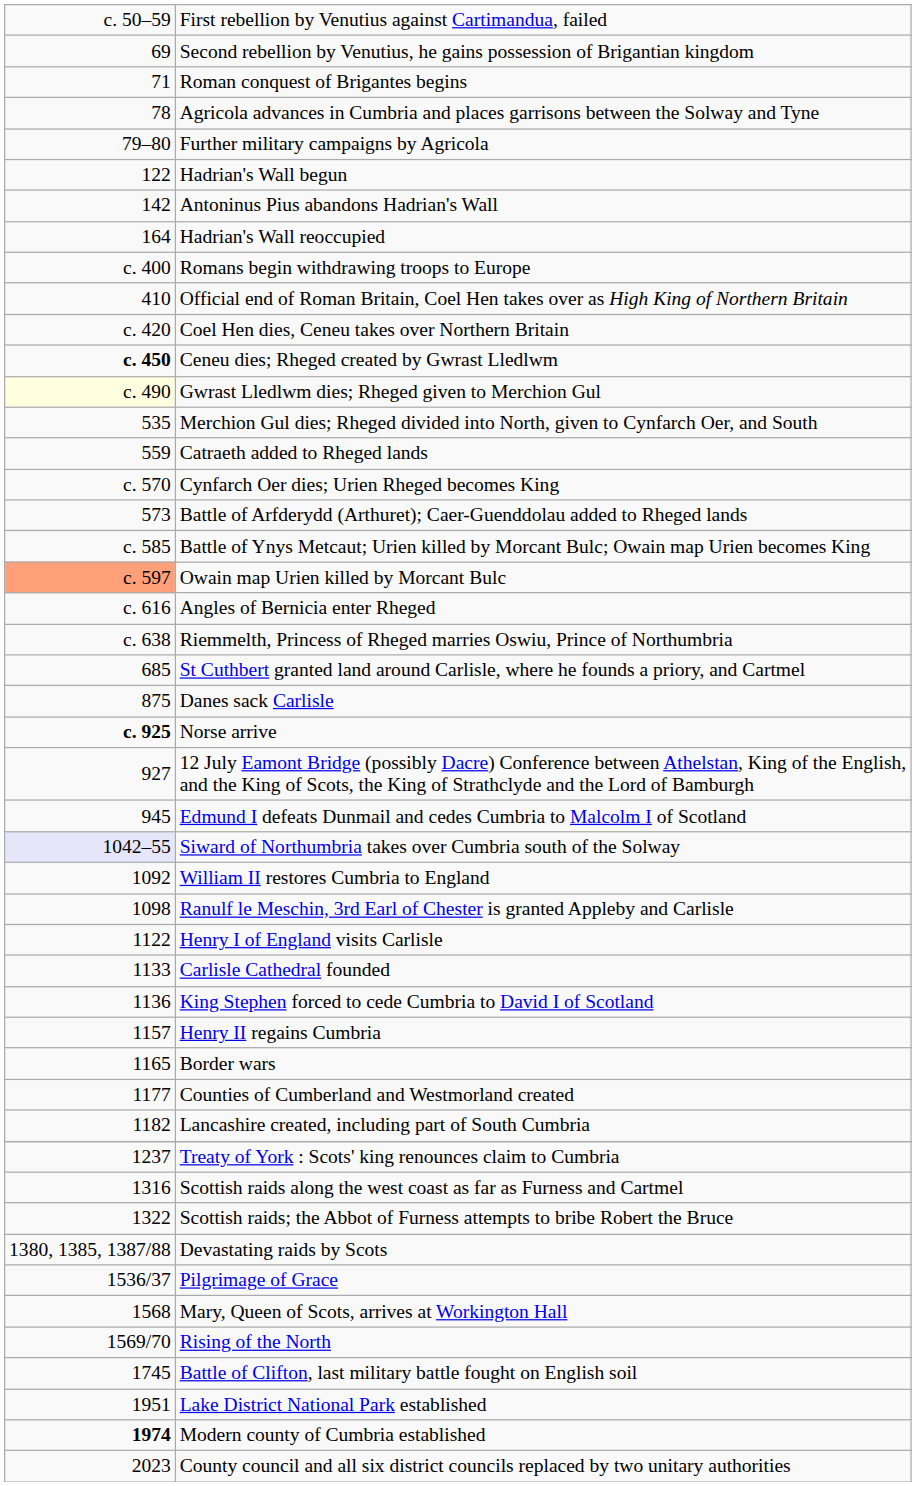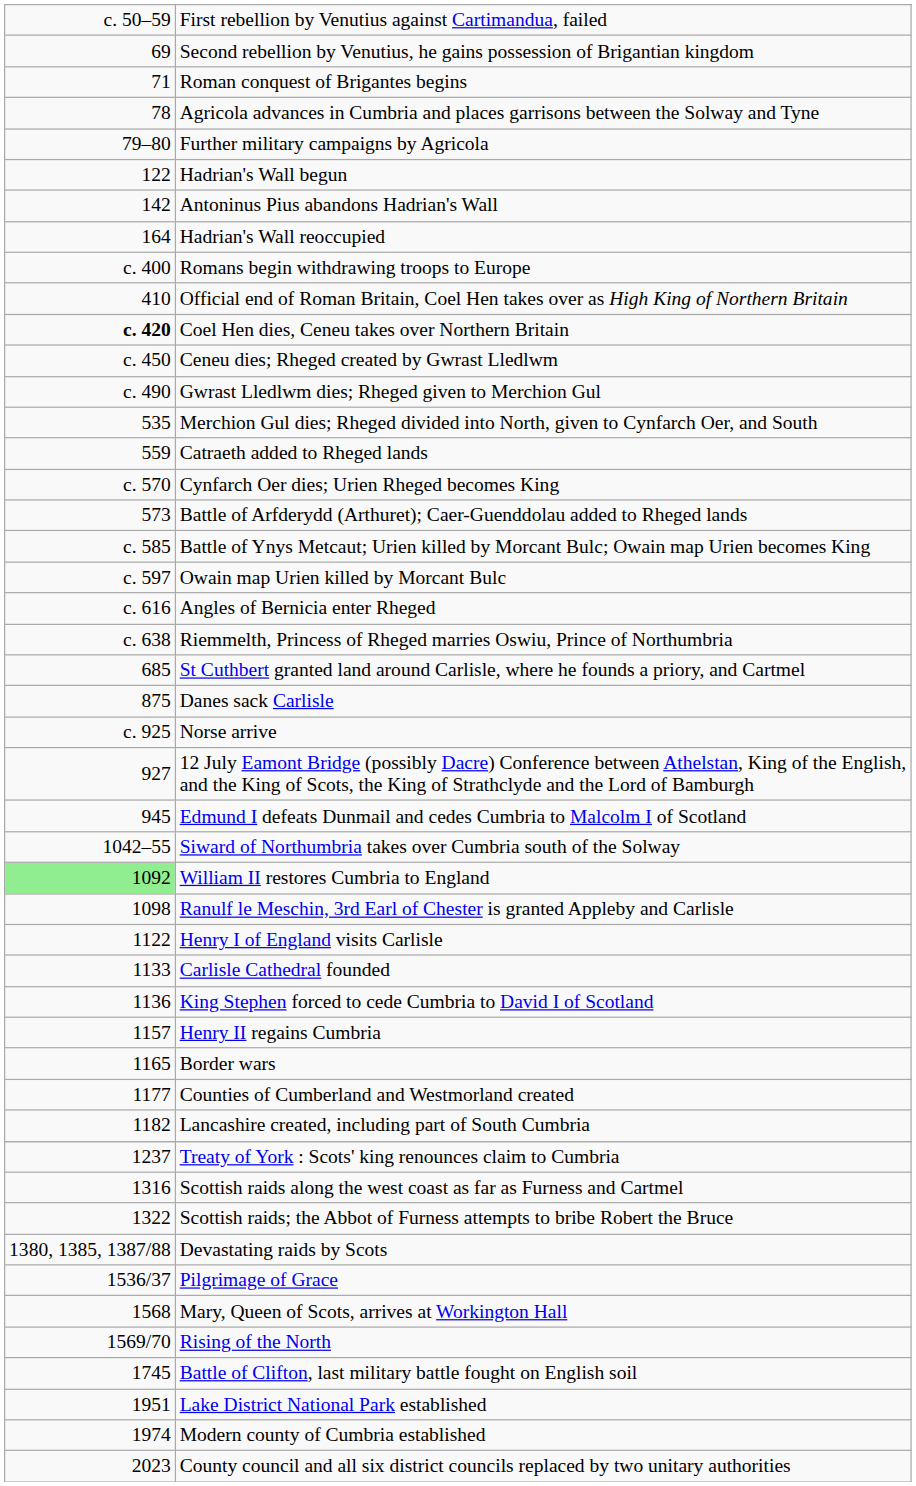Coel Hen dies, Ceneu takes over Northern Britain | column 1: normal -> bold
Ceneu dies; Rheged created by Gwrast Lledlwm | column 1: bold -> normal
Gwrast Lledlwm dies; Rheged given to Merchion Gul | column 1: lightyellow background -> no background
Owain map Urien killed by Morcant Bulc | column 1: lightsalmon background -> no background
Norse arrive | column 1: bold -> normal
Siward of Northumbria takes over Cumbria south of the Solway | column 1: lavender background -> no background
William II restores Cumbria to England | column 1: no background -> lightgreen background
Modern county of Cumbria established | column 1: bold -> normal
